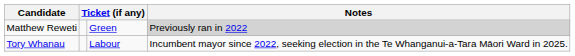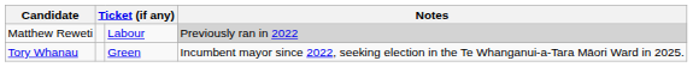Matthew Reweti | column 3: Green -> Labour
Tory Whanau | column 3: Labour -> Green
